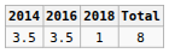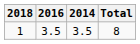columns swapped: 2014 <-> 2018
